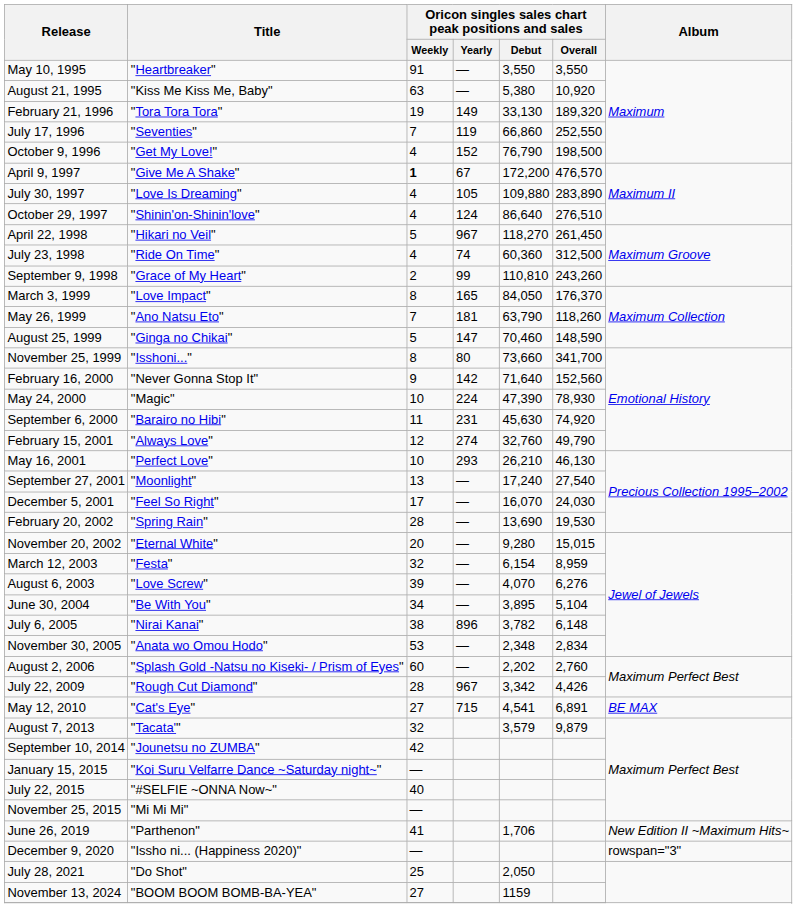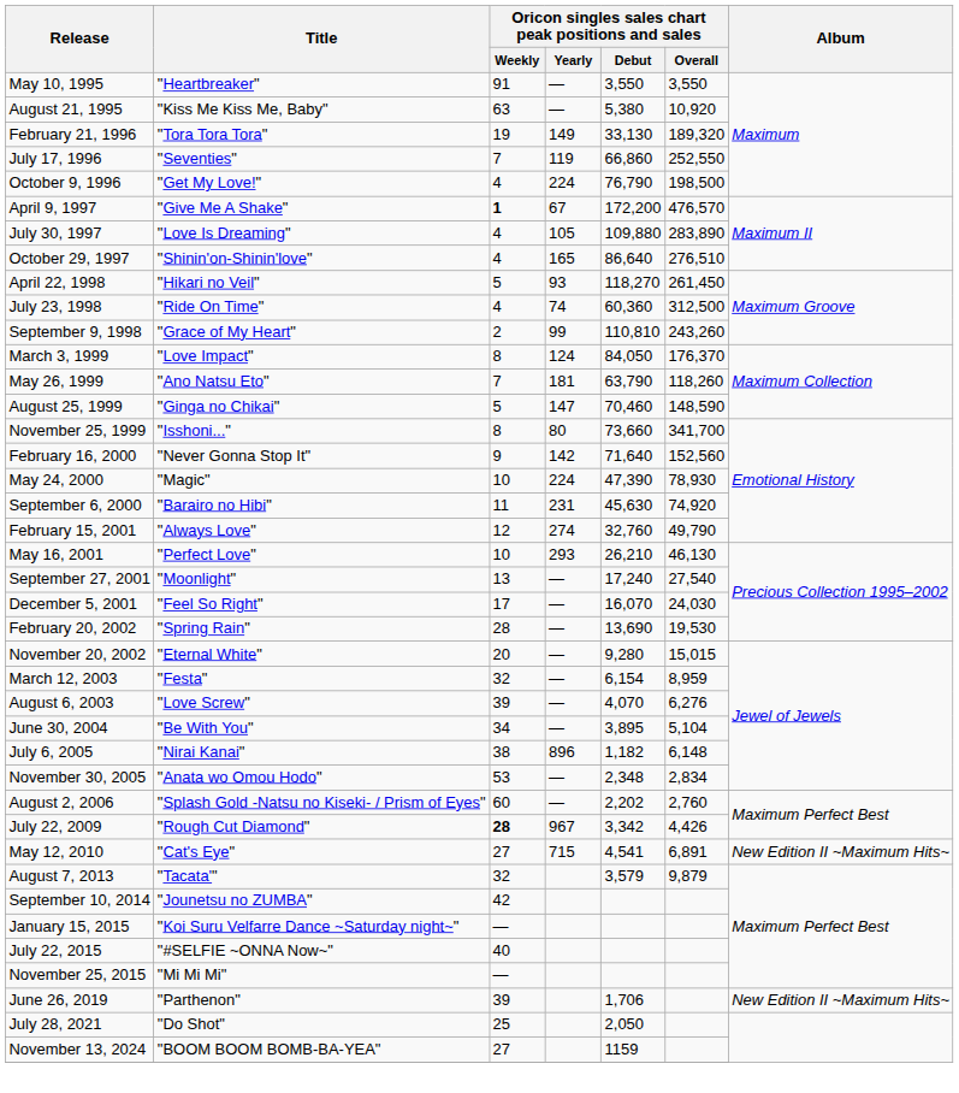October 9, 1996 | Oricon singles sales chart peak positions and sales / Yearly: 152 -> 224
October 29, 1997 | Oricon singles sales chart peak positions and sales / Yearly: 124 -> 165
April 22, 1998 | Oricon singles sales chart peak positions and sales / Yearly: 967 -> 93
March 3, 1999 | Oricon singles sales chart peak positions and sales / Yearly: 165 -> 124
July 6, 2005 | Oricon singles sales chart peak positions and sales / Debut: 3,782 -> 1,182
July 22, 2009 | Oricon singles sales chart peak positions and sales / Weekly: normal -> bold
May 12, 2010 | Album: BE MAX -> New Edition II ~Maximum Hits~
June 26, 2019 | Oricon singles sales chart peak positions and sales / Weekly: 41 -> 39
- row: December 9, 2020 | "Issho ni... (Happiness 2020)" | — | rowspan="3"
